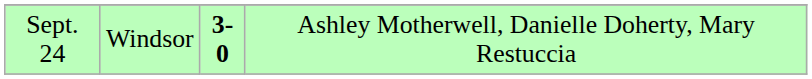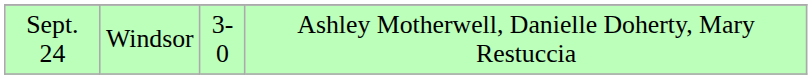Sept. 24 | column 3: bold -> normal
